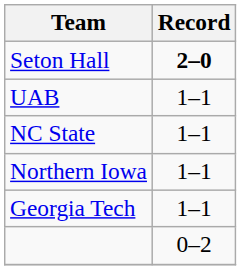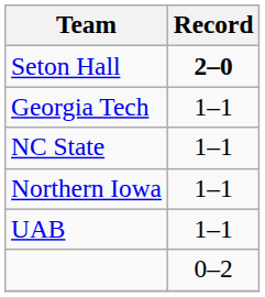row 3 | Team: UAB -> Georgia Tech
row 6 | Team: Georgia Tech -> UAB
